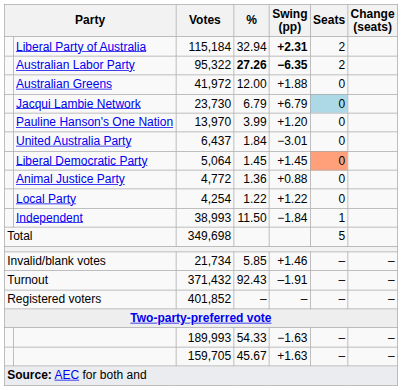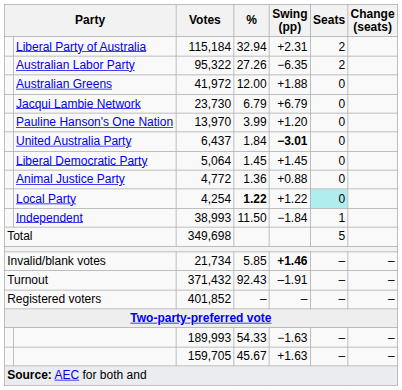Liberal Party of Australia | Swing (pp): bold -> normal
Australian Labor Party | %: bold -> normal
Australian Labor Party | Swing (pp): bold -> normal
Jacqui Lambie Network | Seats: lightblue background -> no background
United Australia Party | Swing (pp): normal -> bold
Liberal Democratic Party | Seats: lightsalmon background -> no background
Local Party | %: normal -> bold
Local Party | Seats: no background -> paleturquoise background
Invalid/blank votes | Swing (pp): normal -> bold
